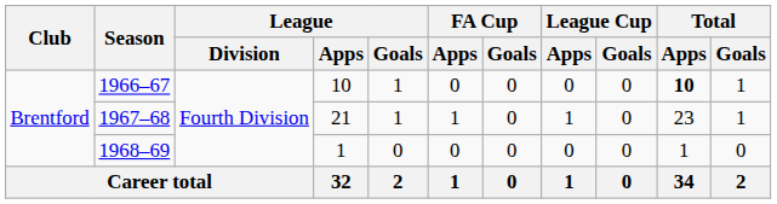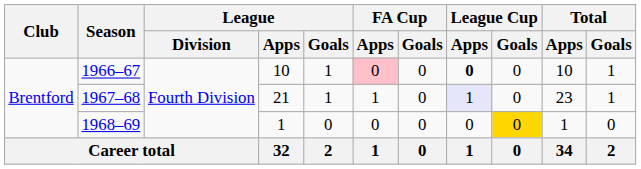1966–67 | FA Cup / Apps: no background -> pink background
1966–67 | League Cup / Apps: normal -> bold
1966–67 | Total / Apps: bold -> normal
1967–68 | League Cup / Apps: no background -> lavender background
1968–69 | League Cup / Goals: no background -> gold background
